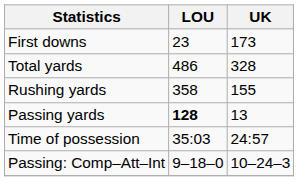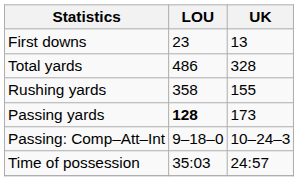First downs | UK: 173 -> 13
Passing yards | UK: 13 -> 173
rows swapped: Passing: Comp–Att–Int <-> Time of possession
